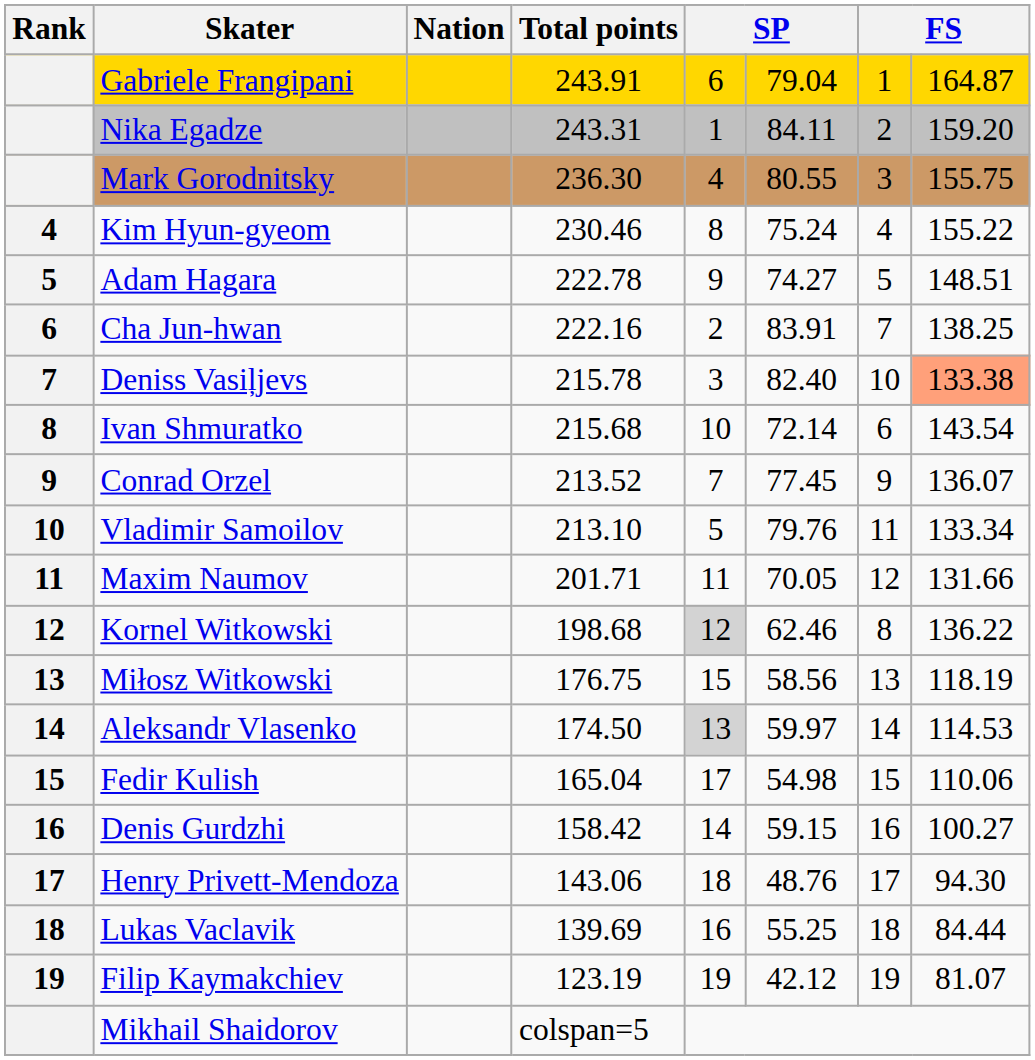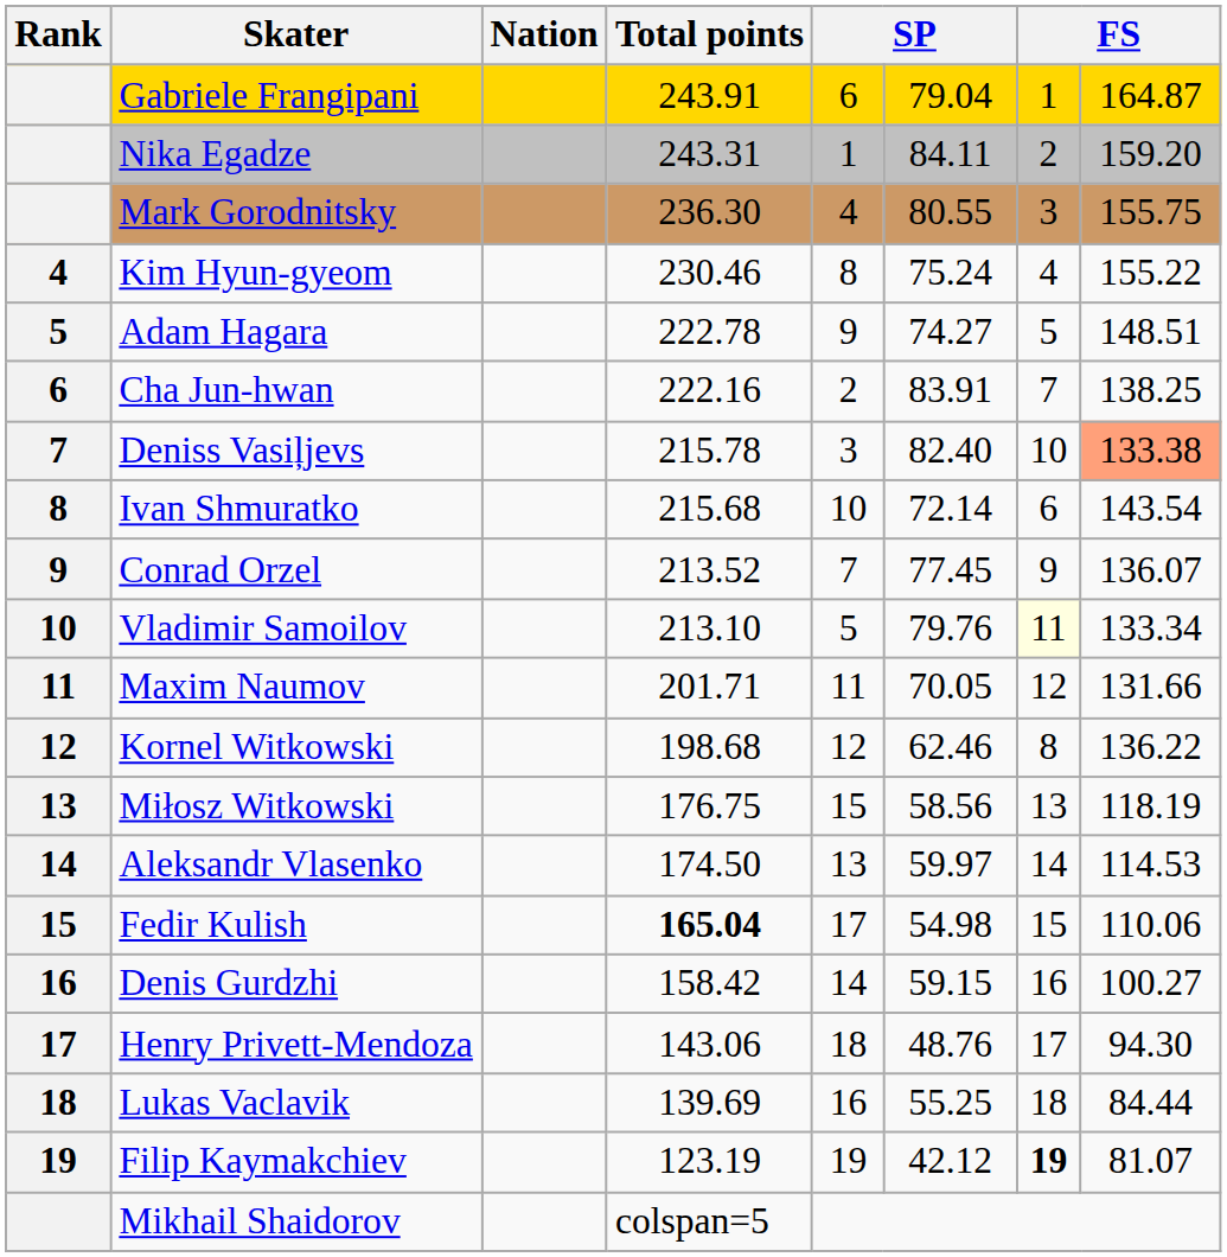Vladimir Samoilov | column 7: no background -> lightyellow background
Kornel Witkowski | column 5: lightgrey background -> no background
Aleksandr Vlasenko | column 5: lightgrey background -> no background
Fedir Kulish | Total points: normal -> bold
Filip Kaymakchiev | column 7: normal -> bold
